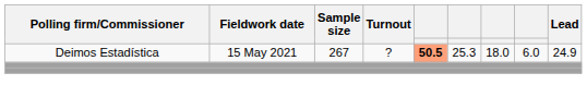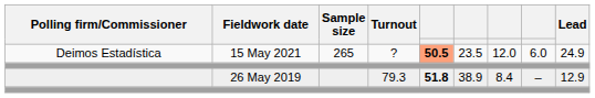15 May 2021 | Sample size: 267 -> 265
15 May 2021 | column 6: 25.3 -> 23.5
15 May 2021 | column 7: 18.0 -> 12.0
+ row: 26 May 2019 | 79.3 | 51.8 | 38.9 | 8.4 | – | 12.9
